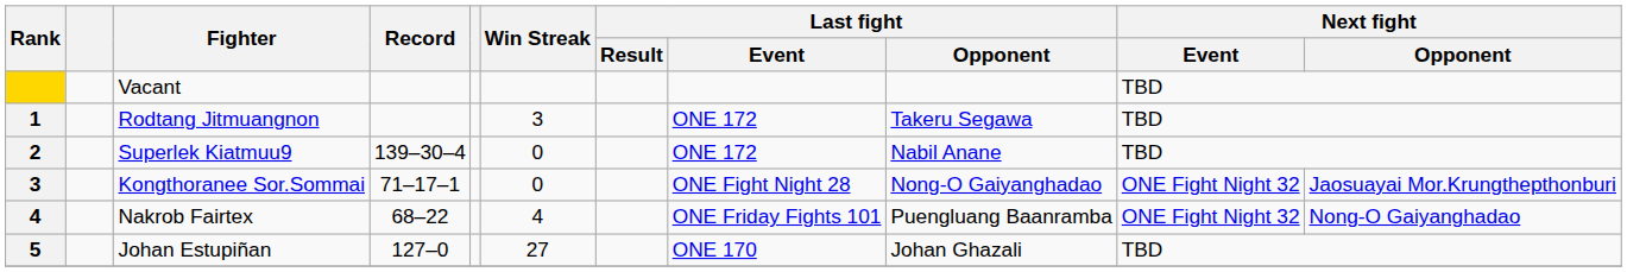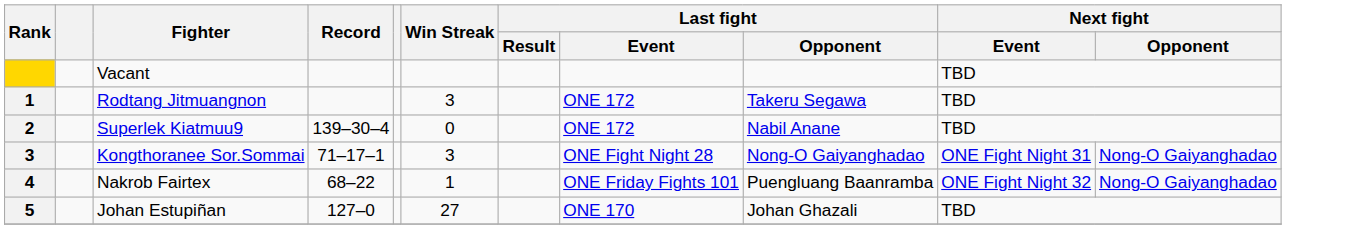Kongthoranee Sor.Sommai | Win Streak: 0 -> 3
Kongthoranee Sor.Sommai | Next fight / Event: ONE Fight Night 32 -> ONE Fight Night 31
Kongthoranee Sor.Sommai | Next fight / Opponent: Jaosuayai Mor.Krungthepthonburi -> Nong-O Gaiyanghadao
Nakrob Fairtex | Win Streak: 4 -> 1
